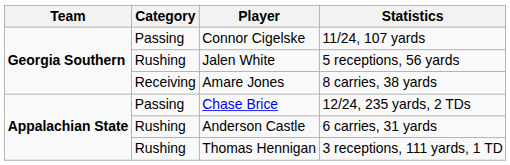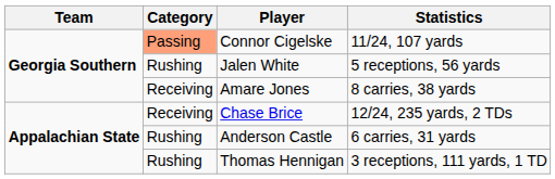Connor Cigelske | Category: no background -> lightsalmon background
Chase Brice | Category: Passing -> Receiving
